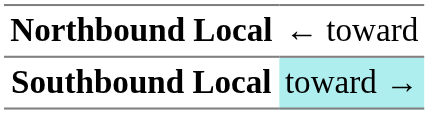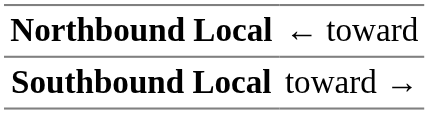Southbound Local | column 2: paleturquoise background -> no background
